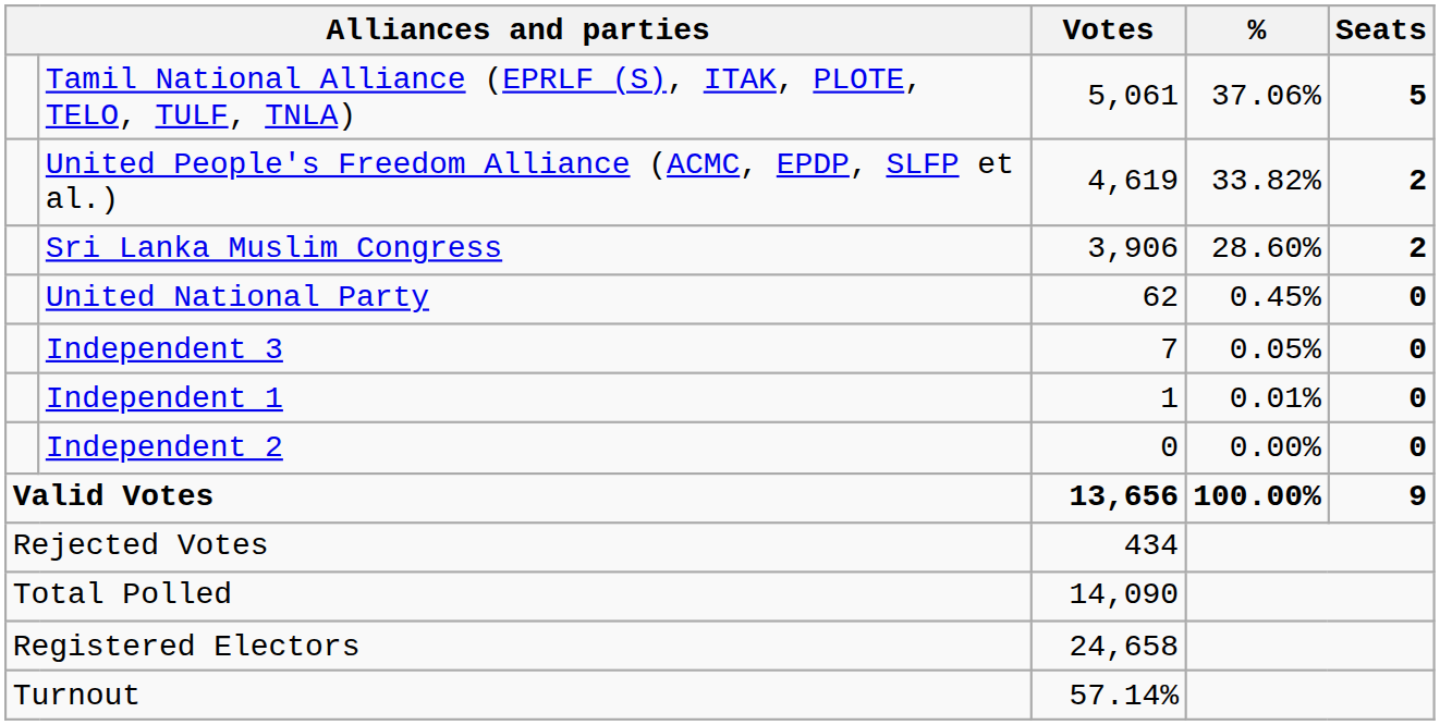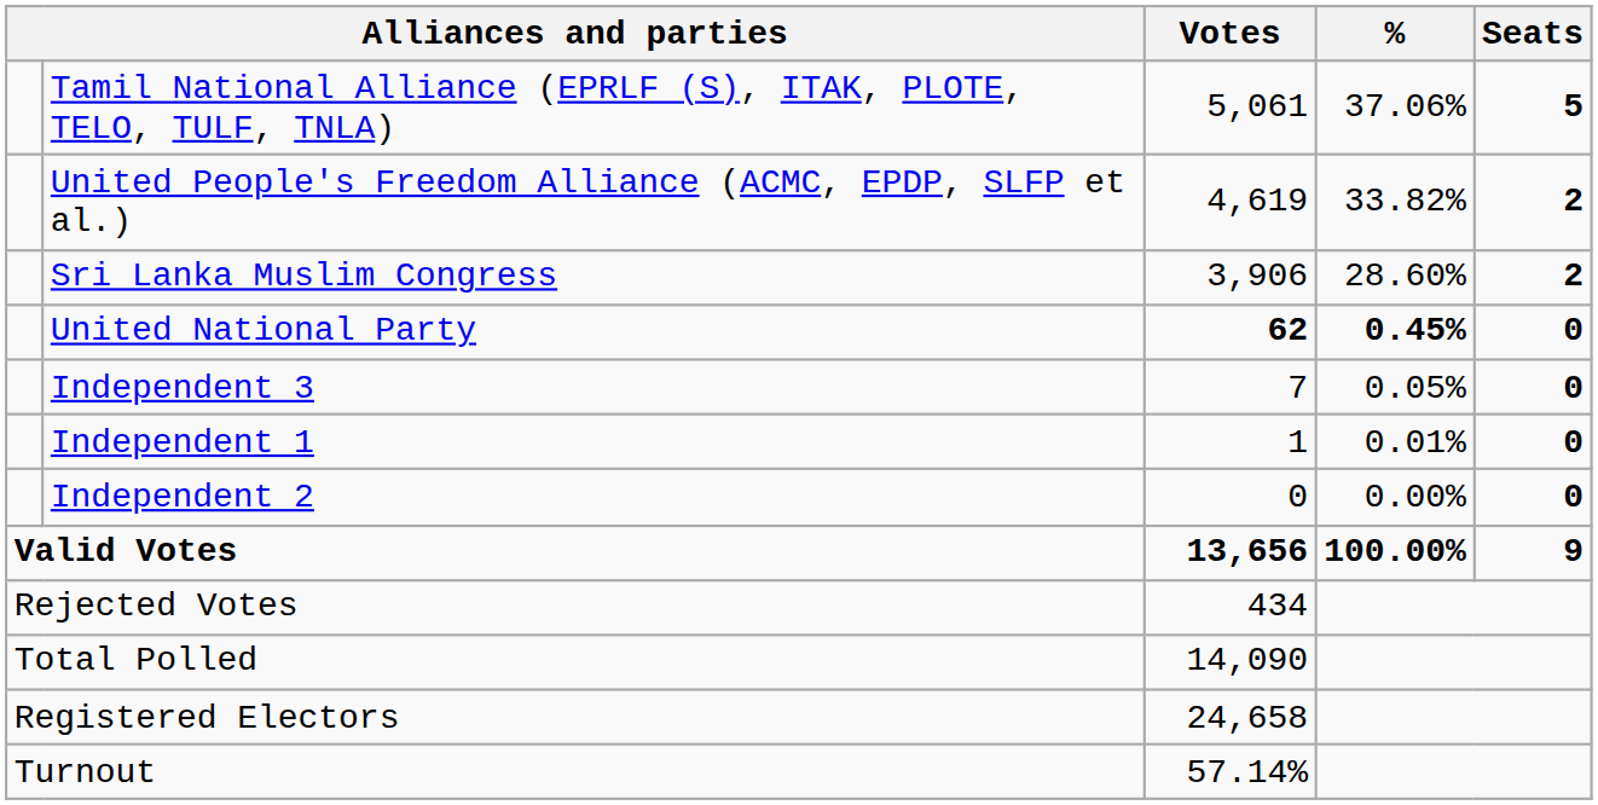United National Party | Votes: normal -> bold
United National Party | %: normal -> bold
